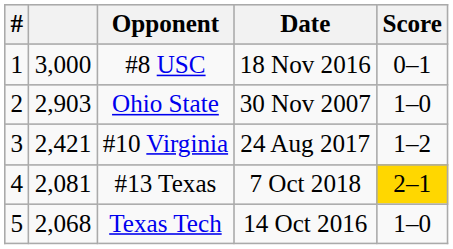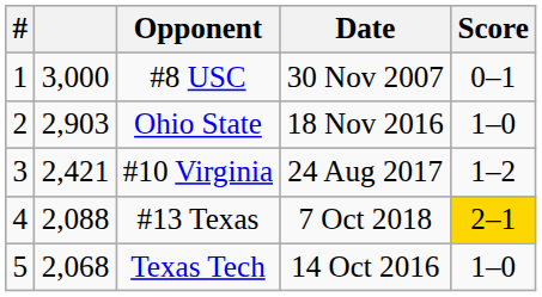#8 USC | Date: 18 Nov 2016 -> 30 Nov 2007
Ohio State | Date: 30 Nov 2007 -> 18 Nov 2016
#13 Texas | column 2: 2,081 -> 2,088
